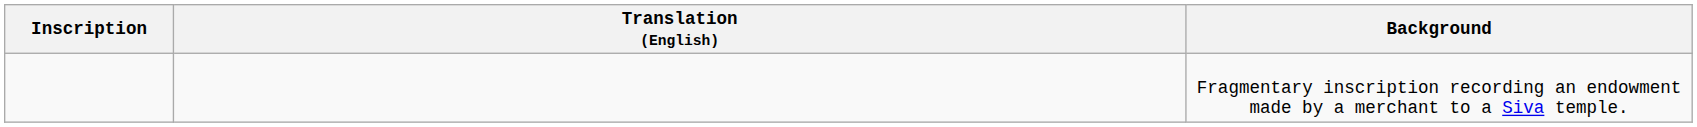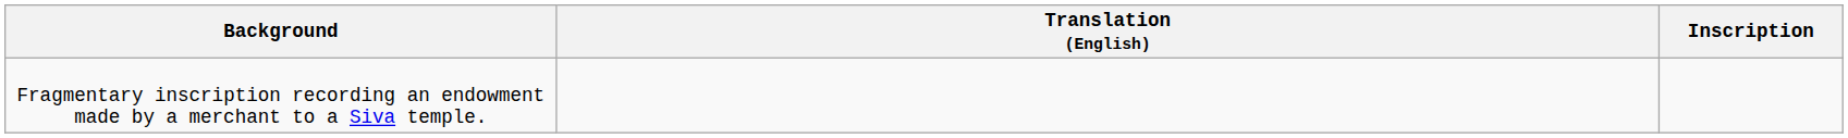columns swapped: Background <-> Inscription
